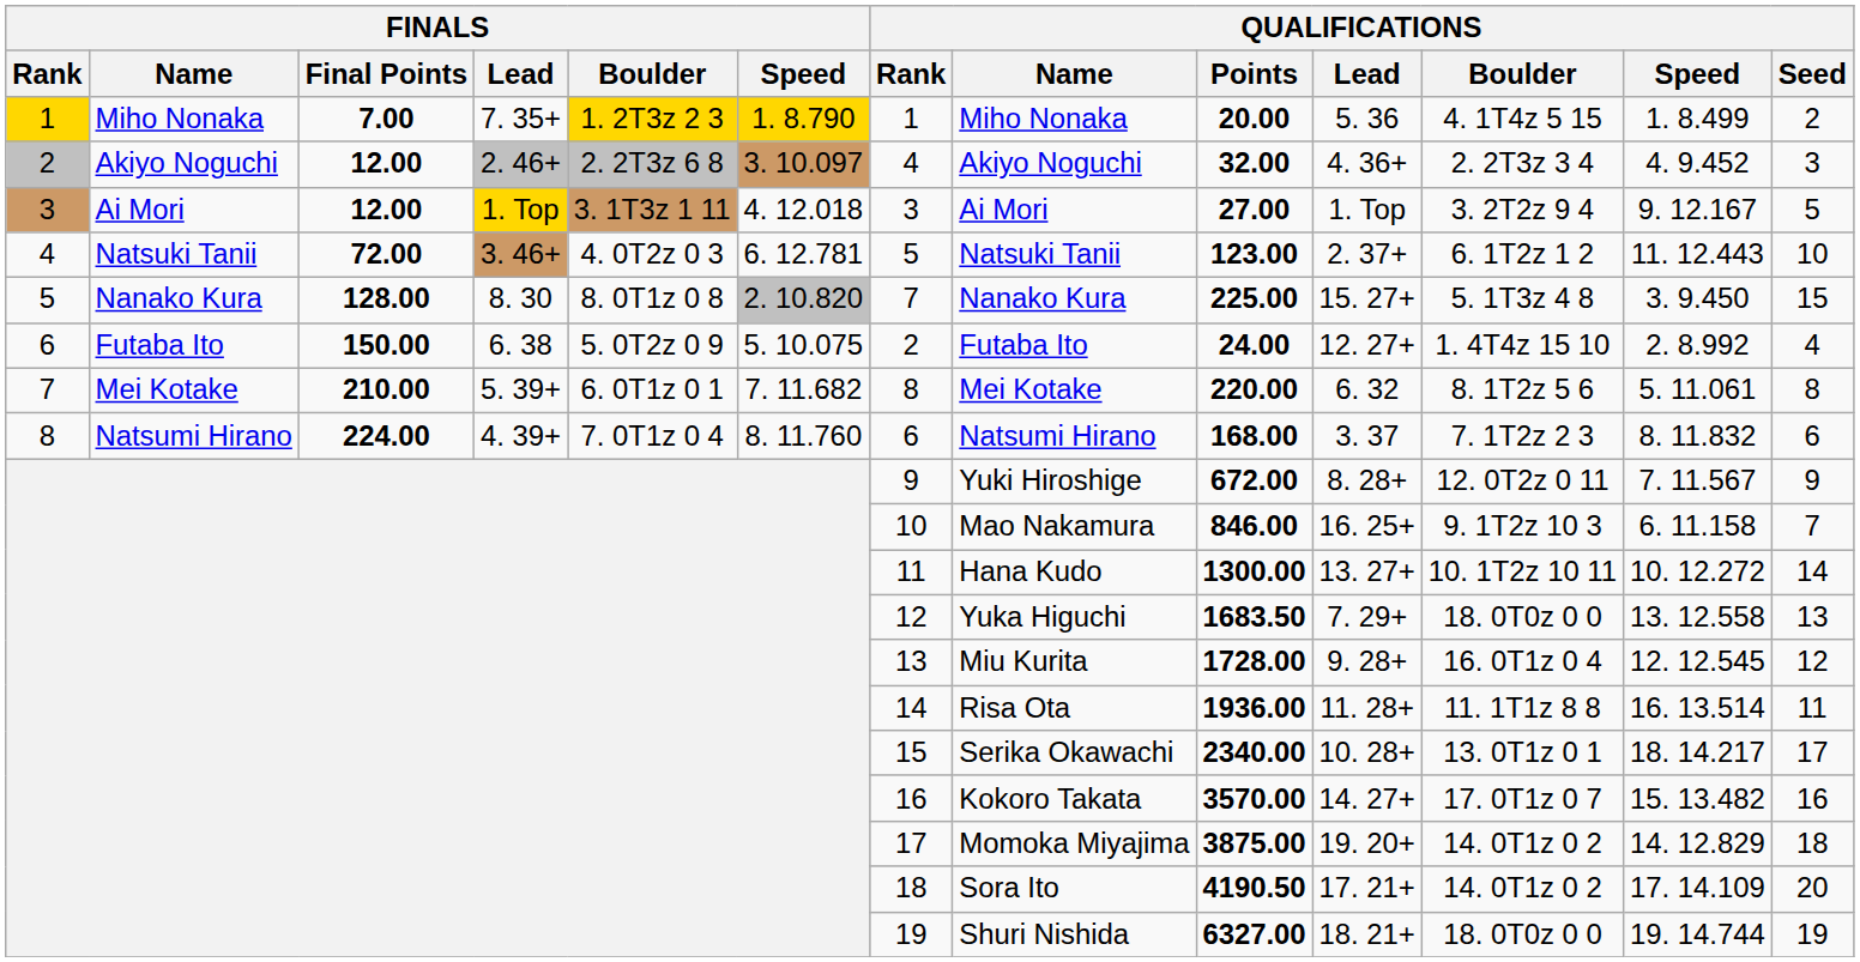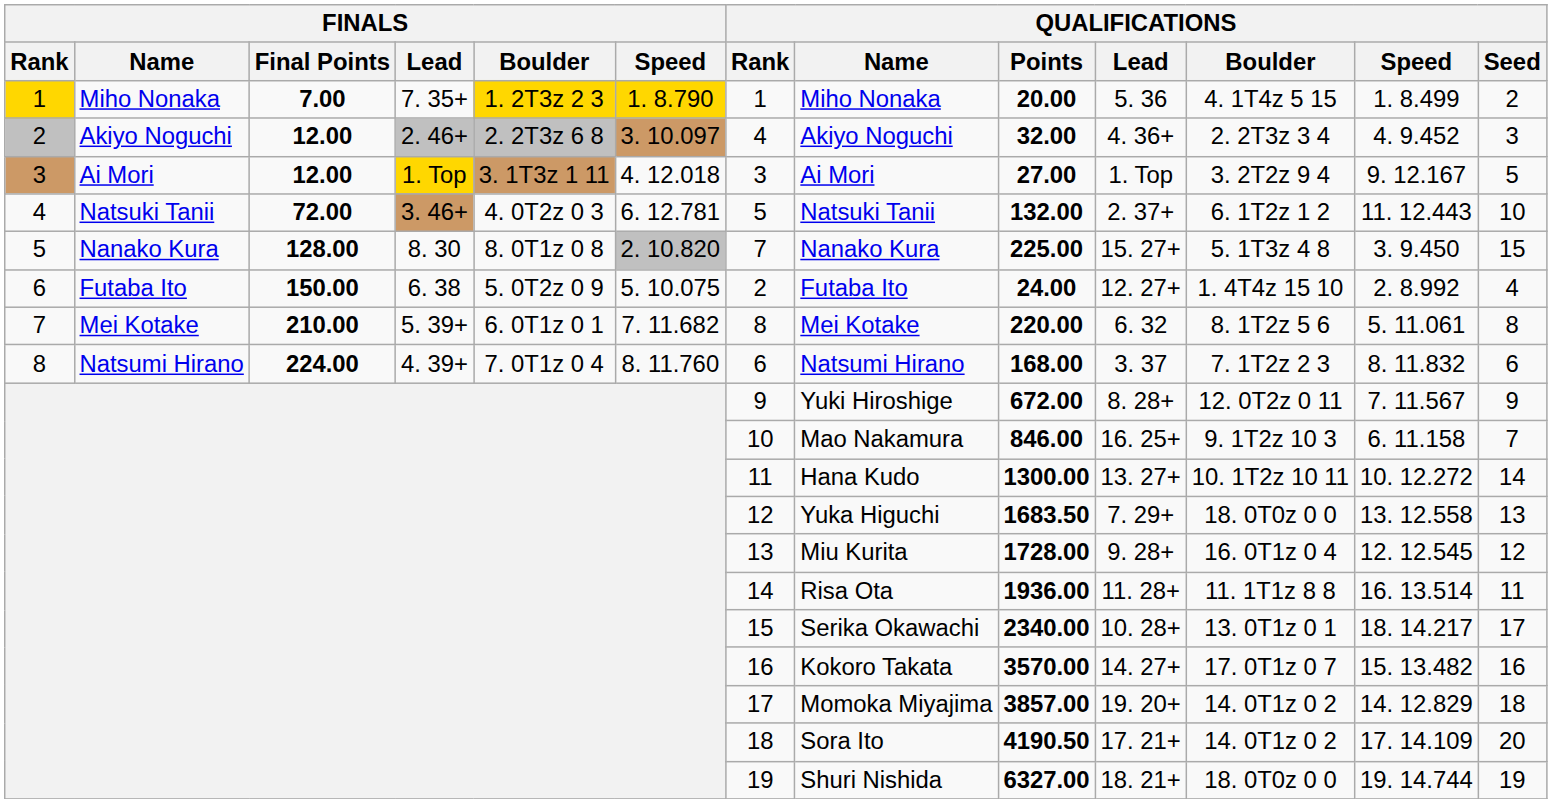row 6 | QUALIFICATIONS / Points: 123.00 -> 132.00
row 19 | QUALIFICATIONS / Points: 3875.00 -> 3857.00
